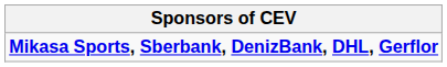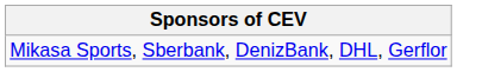row 2 | column 1: bold -> normal
